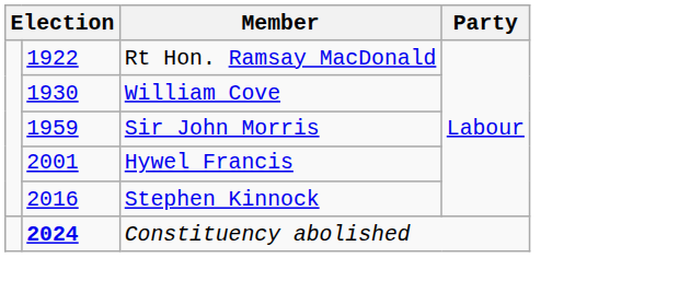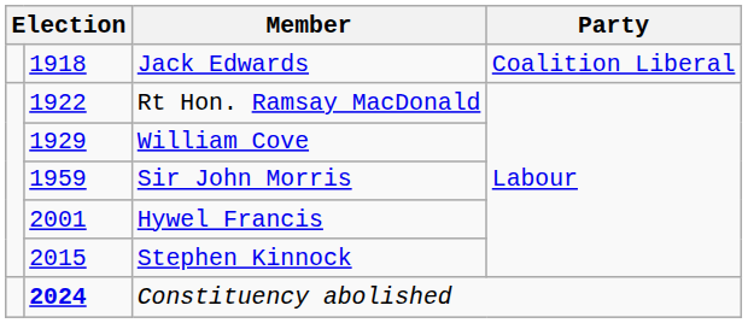+ row: 1918 | Jack Edwards | Coalition Liberal
William Cove | column 2: 1930 -> 1929
Stephen Kinnock | column 2: 2016 -> 2015
